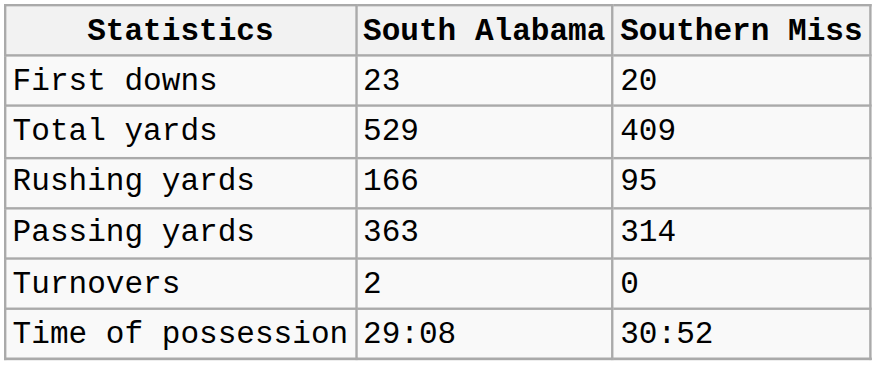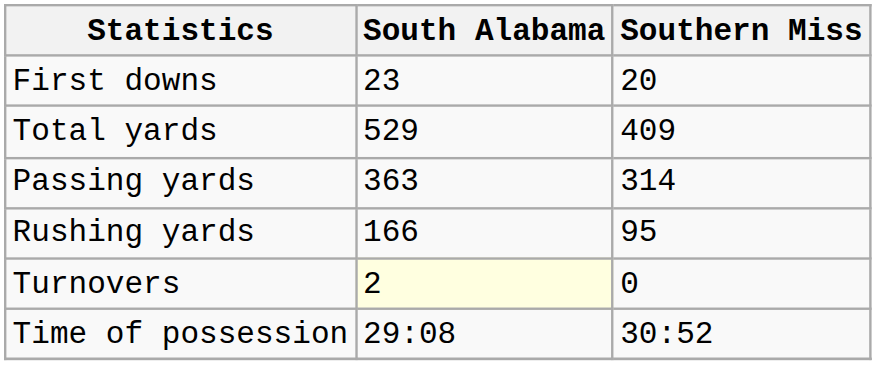rows swapped: Rushing yards <-> Passing yards
Turnovers | South Alabama: no background -> lightyellow background
